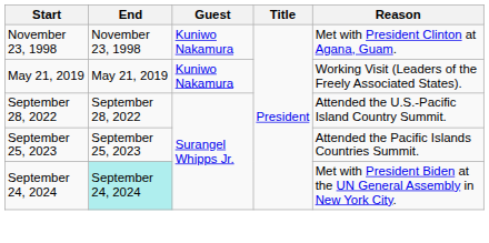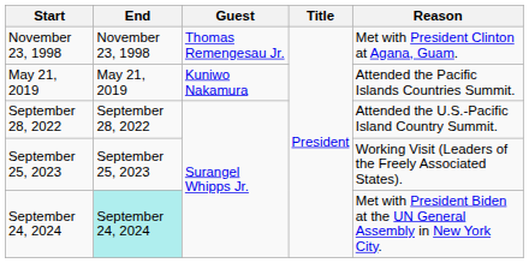row 2 | Guest: Kuniwo Nakamura -> Thomas Remengesau Jr.
row 3 | Reason: Working Visit (Leaders of the Freely Associated States). -> Attended the Pacific Islands Countries Summit.
row 5 | Reason: Attended the Pacific Islands Countries Summit. -> Working Visit (Leaders of the Freely Associated States).
